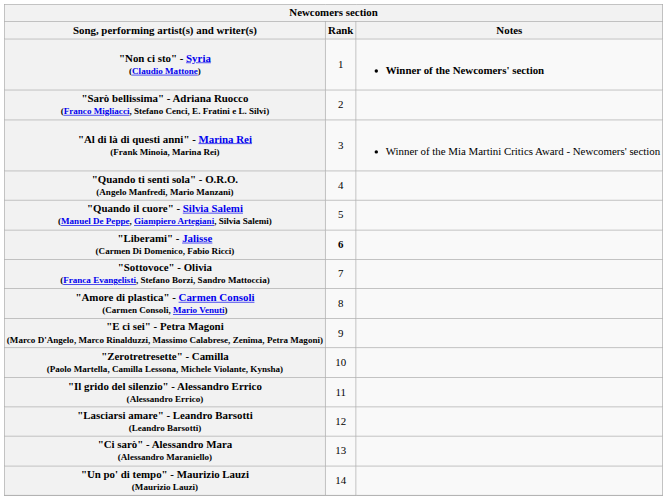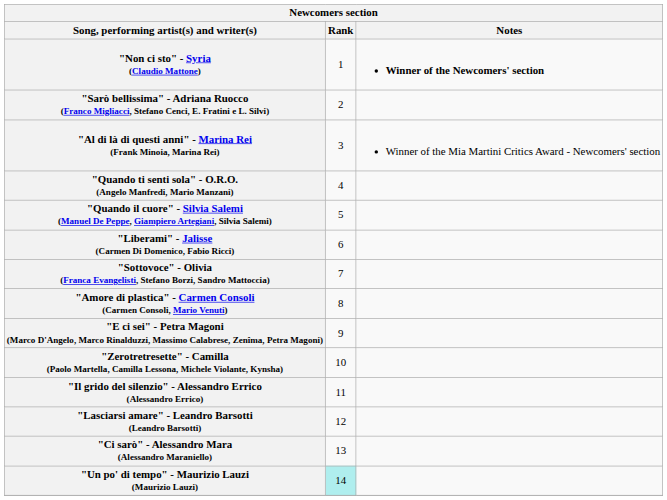"Liberami" - Jalisse (Carmen Di Domenico, Fabio Ricci) | Rank: bold -> normal
"Un po' di tempo" - Maurizio Lauzi (Maurizio Lauzi) | Rank: no background -> paleturquoise background
